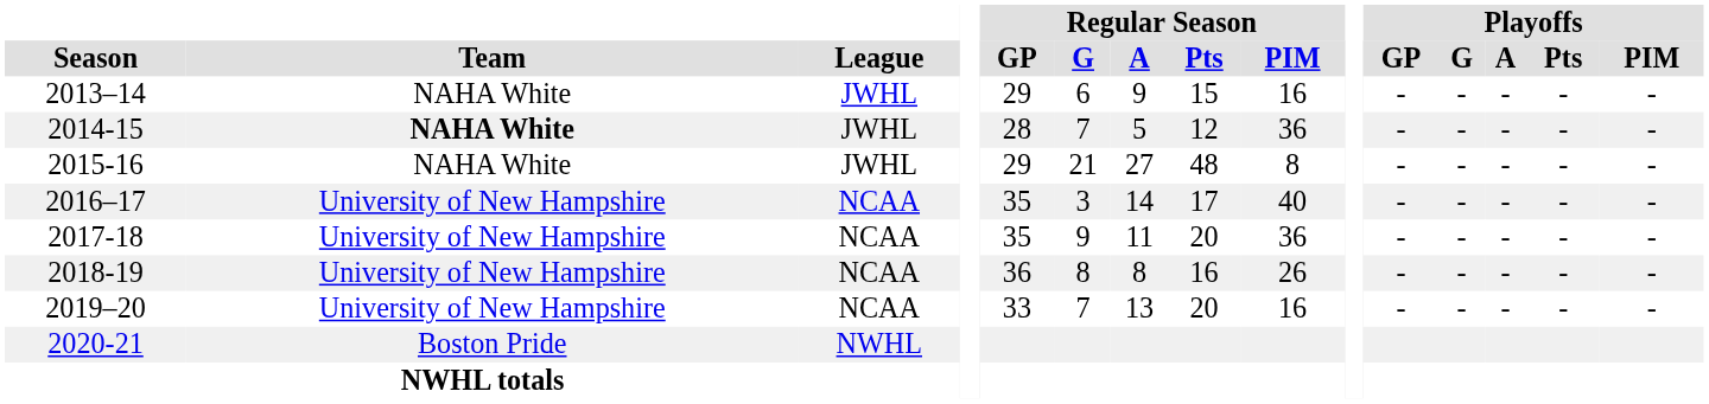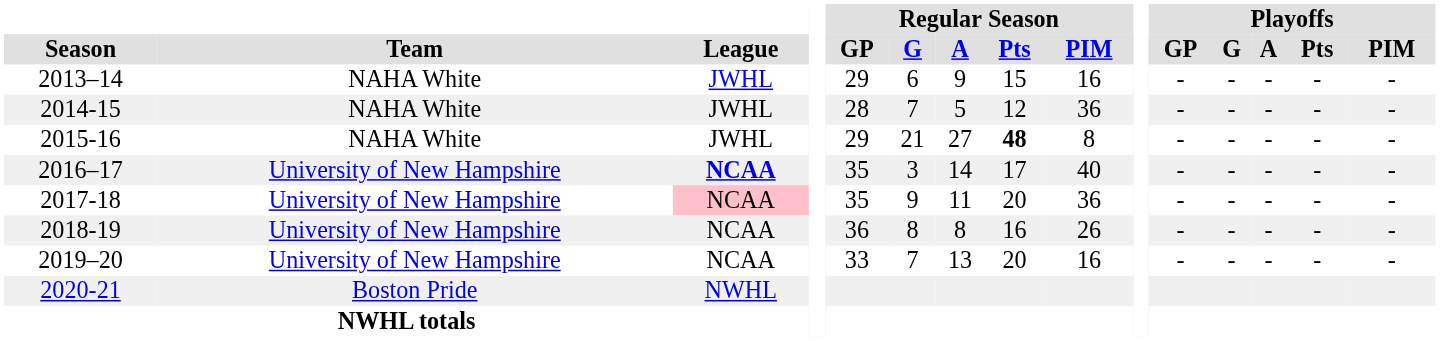2014-15 | Team: bold -> normal
2015-16 | Regular Season / Pts: normal -> bold
2016–17 | League: normal -> bold
2017-18 | League: no background -> pink background
